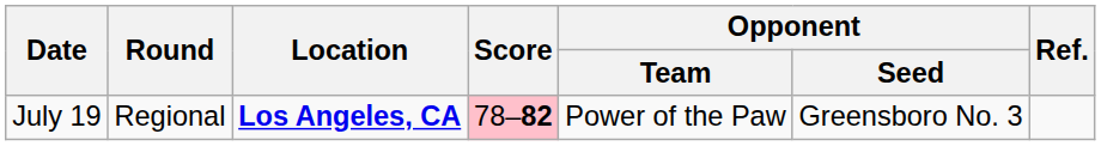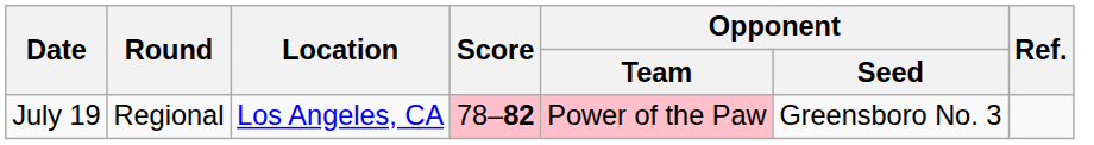July 19 | Location: bold -> normal
July 19 | Opponent / Team: no background -> pink background
